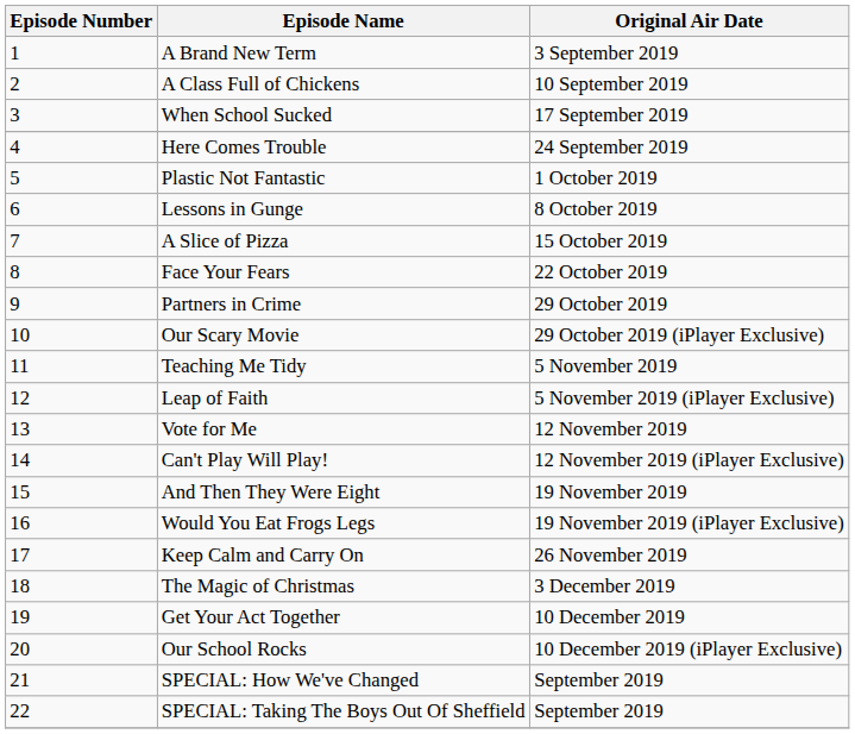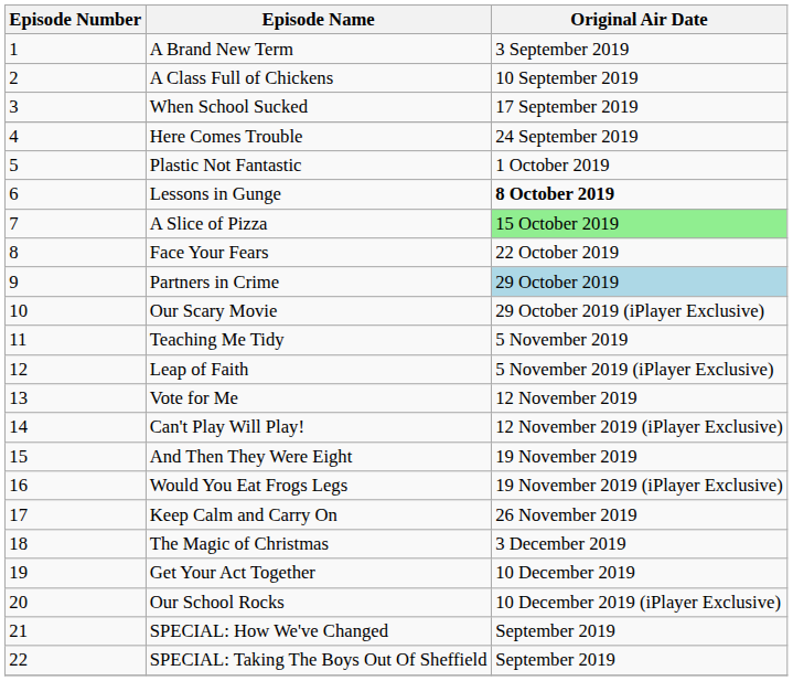Lessons in Gunge | Original Air Date: normal -> bold
A Slice of Pizza | Original Air Date: no background -> lightgreen background
Partners in Crime | Original Air Date: no background -> lightblue background
